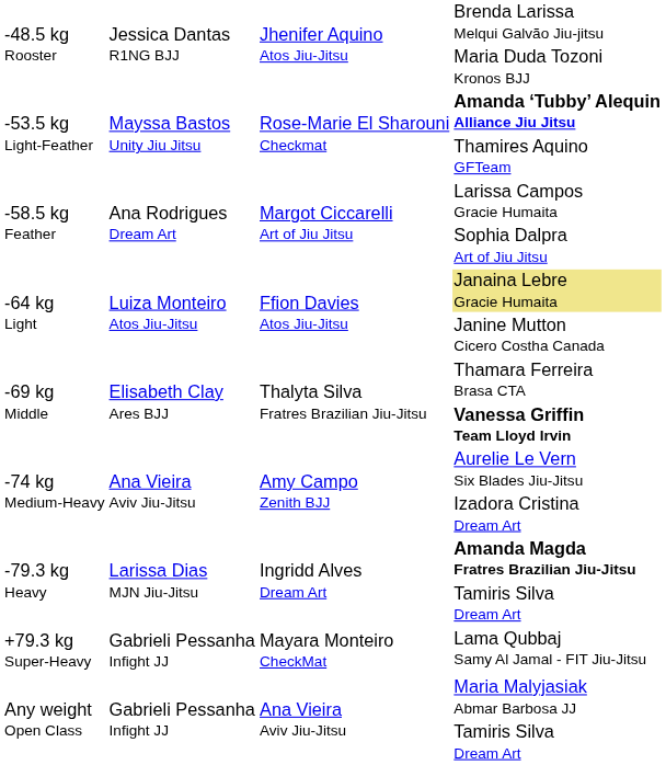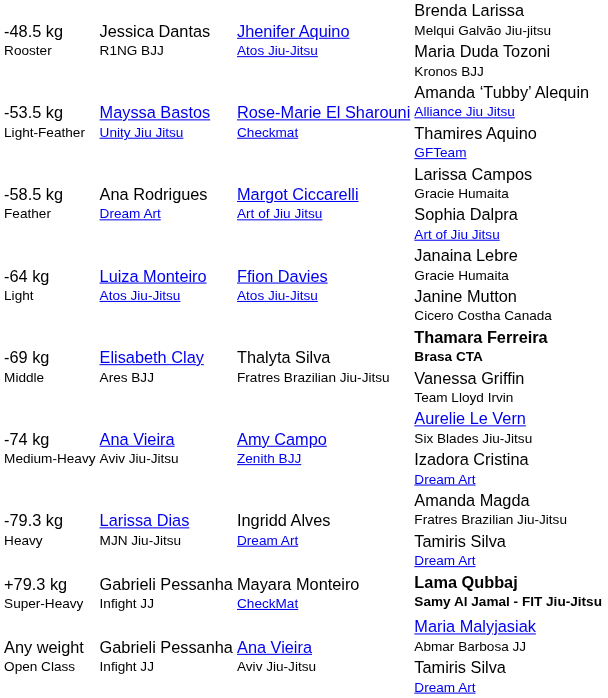Amanda ‘Tubby’ Alequin Alliance Jiu Jitsu | column 4: bold -> normal
Janaina Lebre Gracie Humaita | column 4: khaki background -> no background
Thamara Ferreira Brasa CTA | column 4: normal -> bold
Vanessa Griffin Team Lloyd Irvin | column 4: bold -> normal
Amanda Magda Fratres Brazilian Jiu-Jitsu | column 4: bold -> normal
Lama Qubbaj Samy Al Jamal - FIT Jiu-Jitsu | column 4: normal -> bold
